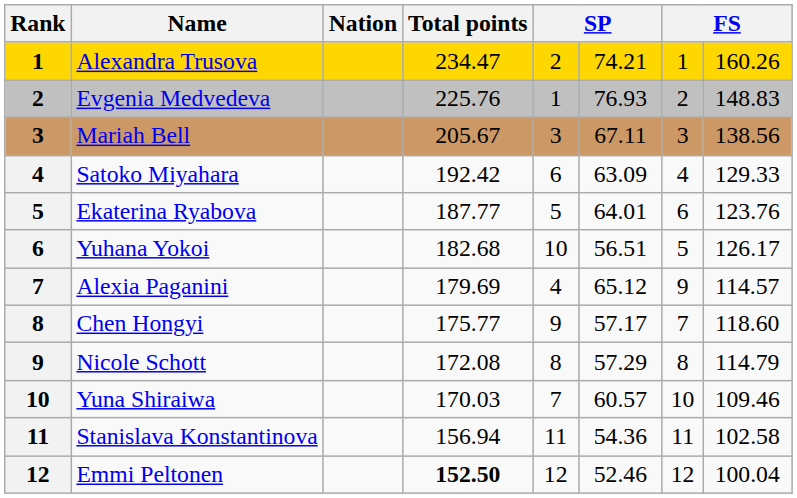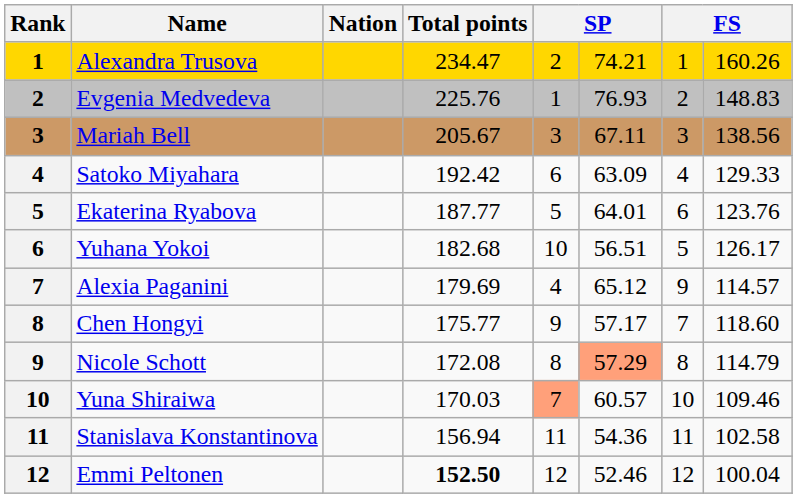Nicole Schott | column 6: no background -> lightsalmon background
Yuna Shiraiwa | column 5: no background -> lightsalmon background
